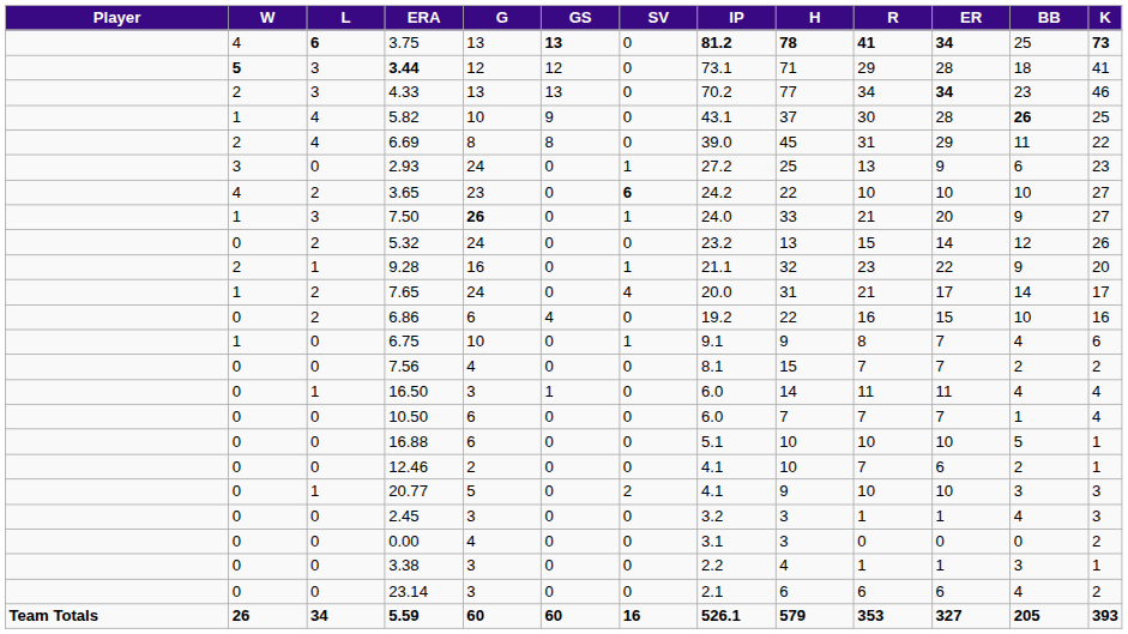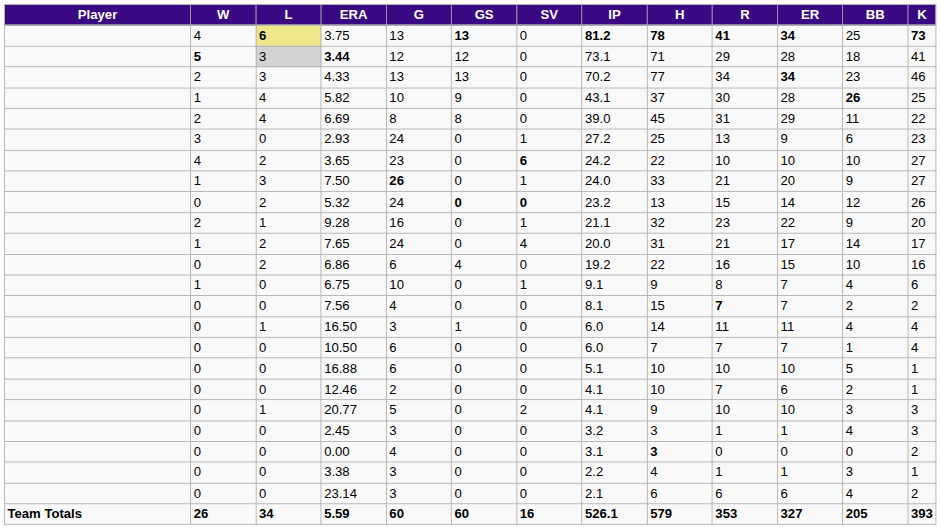3.75 | L: no background -> khaki background
3.44 | L: no background -> lightgrey background
5.32 | GS: normal -> bold
5.32 | SV: normal -> bold
7.56 | R: normal -> bold
0.00 | H: normal -> bold
